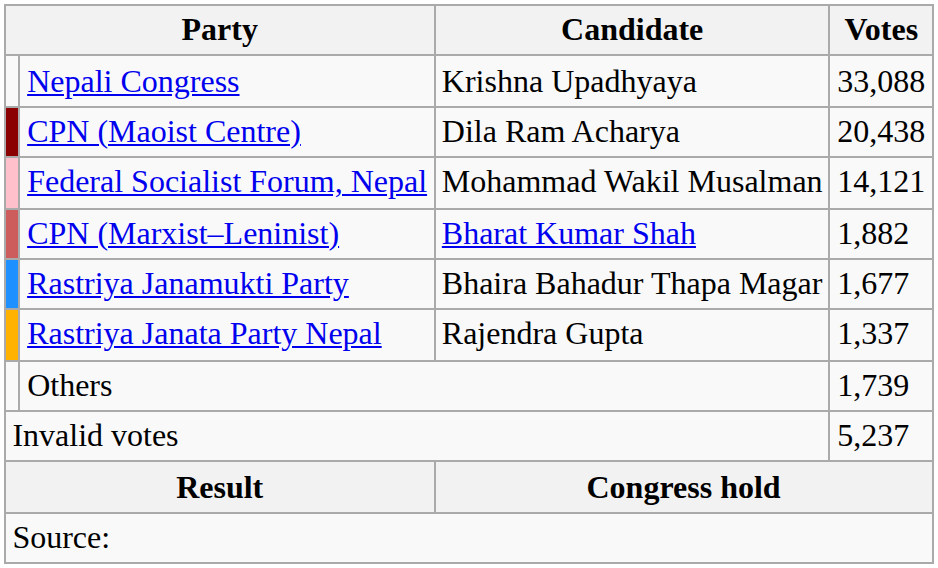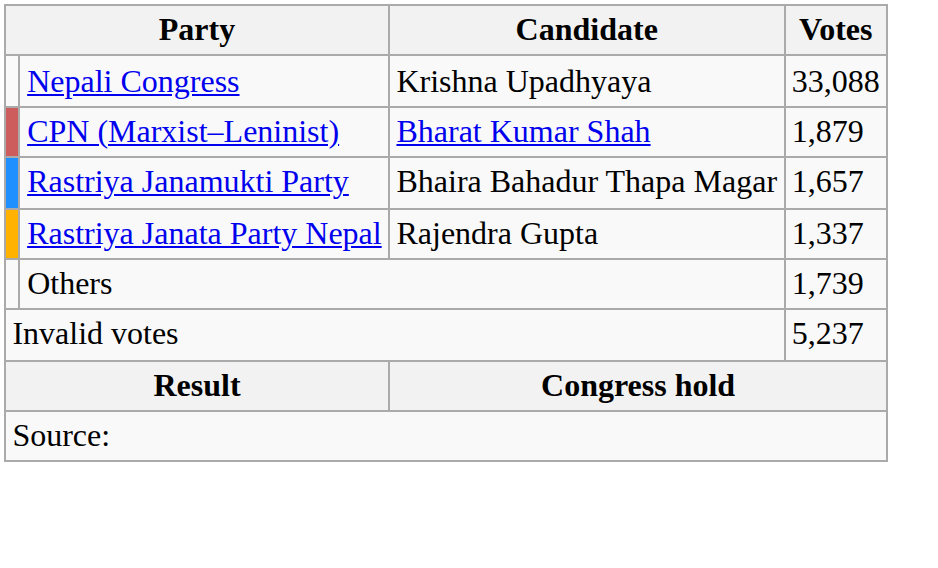- row: CPN (Maoist Centre) | Dila Ram Acharya | 20,438
- row: Federal Socialist Forum, Nepal | Mohammad Wakil Musalman | 14,121
CPN (Marxist–Leninist) | Votes: 1,882 -> 1,879
Rastriya Janamukti Party | Votes: 1,677 -> 1,657
